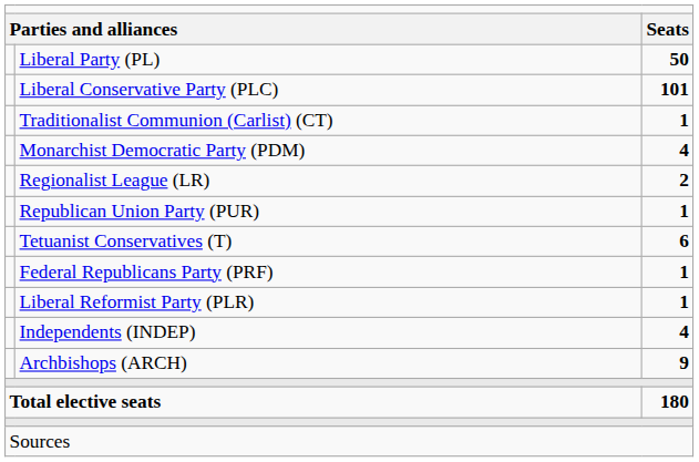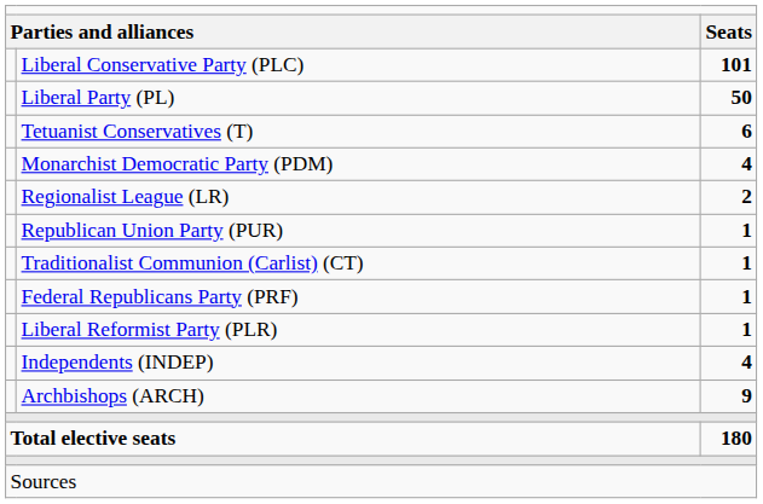rows swapped: Liberal Conservative Party (PLC) <-> Liberal Party (PL)
rows swapped: Tetuanist Conservatives (T) <-> Traditionalist Communion (Carlist) (CT)
